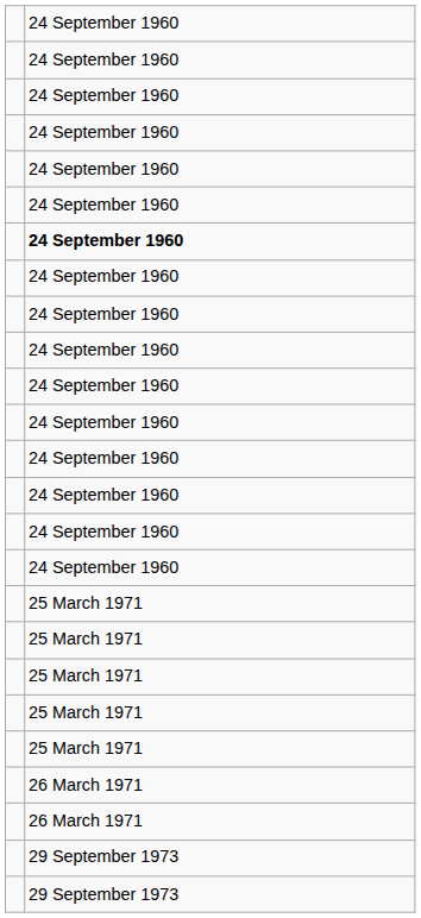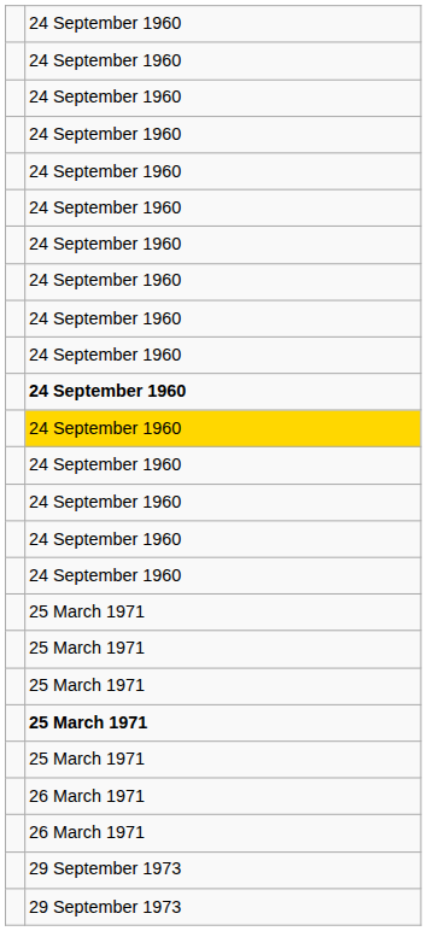row 7 | column 2: bold -> normal
row 11 | column 2: normal -> bold
row 12 | column 2: no background -> gold background
row 20 | column 2: normal -> bold
